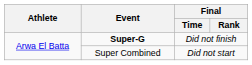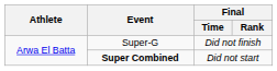Super-G | Event: bold -> normal
Super Combined | Event: normal -> bold
